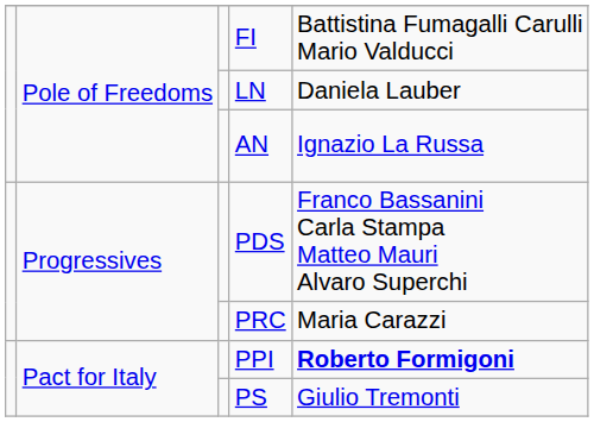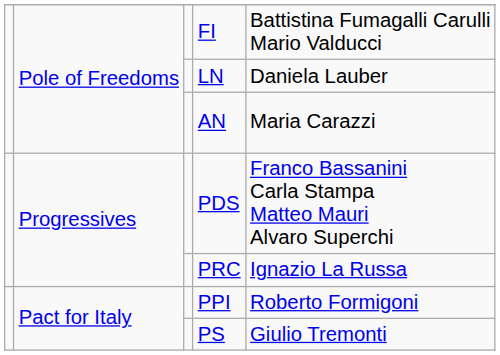AN | column 5: Ignazio La Russa -> Maria Carazzi
PRC | column 5: Maria Carazzi -> Ignazio La Russa
PPI | column 5: bold -> normal
